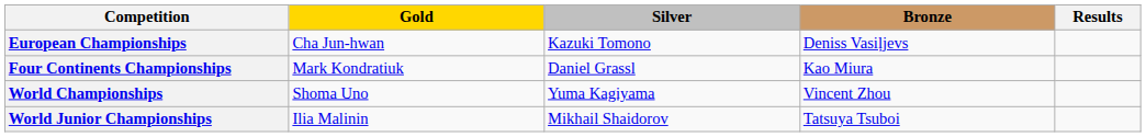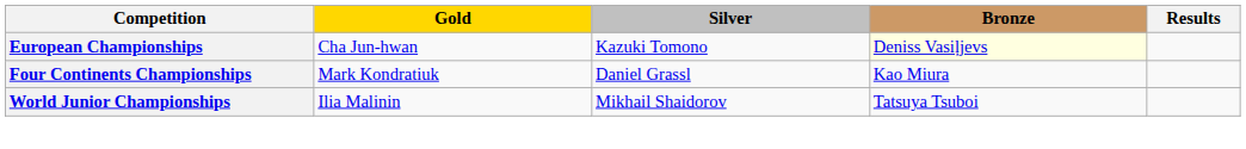European Championships | Bronze: no background -> lightyellow background
- row: World Championships | Shoma Uno | Yuma Kagiyama | Vincent Zhou
